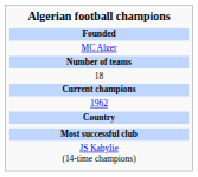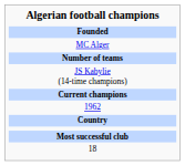row 5 | column 1: 18 -> JS Kabylie (14-time champions)
row 10 | column 1: JS Kabylie (14-time champions) -> 18
